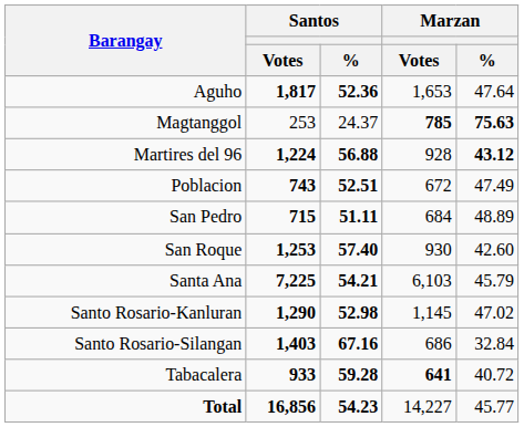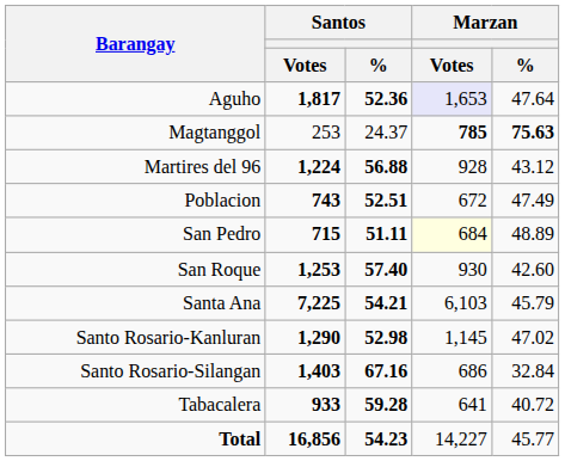Aguho | Marzan / Votes: no background -> lavender background
Martires del 96 | Marzan / %: bold -> normal
San Pedro | Marzan / Votes: no background -> lightyellow background
Tabacalera | Marzan / Votes: bold -> normal
